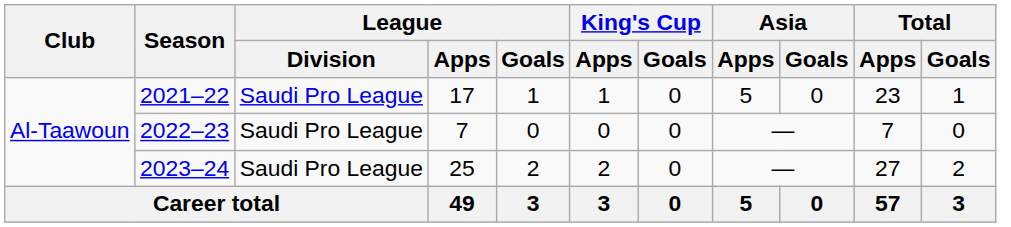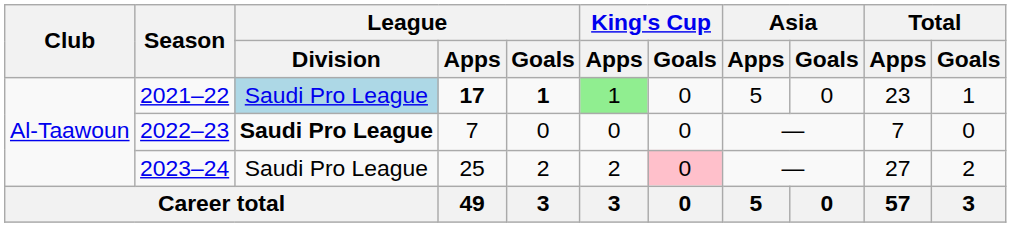2021–22 | League / Division: no background -> lightblue background
2021–22 | League / Apps: normal -> bold
2021–22 | League / Goals: normal -> bold
2021–22 | King's Cup / Apps: no background -> lightgreen background
2022–23 | League / Division: normal -> bold
2023–24 | King's Cup / Goals: no background -> pink background
